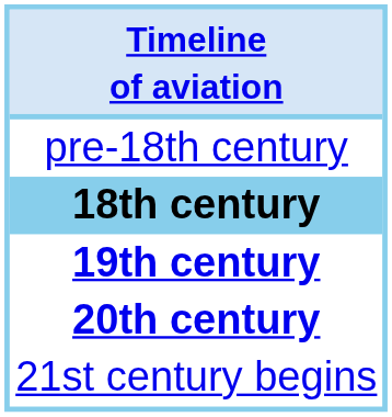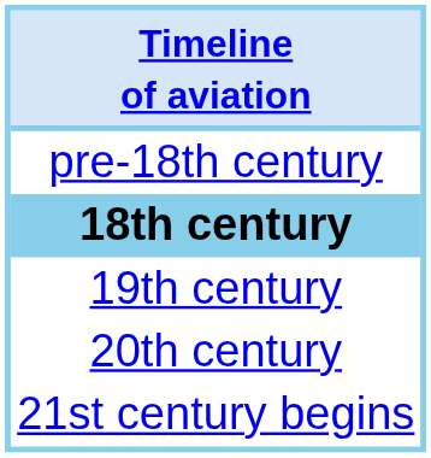row 4 | column 1: bold -> normal
row 5 | column 1: bold -> normal
